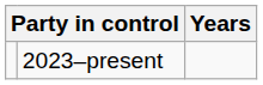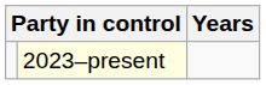2023–present | column 2: no background -> lightyellow background
